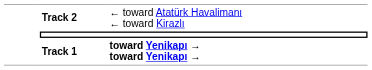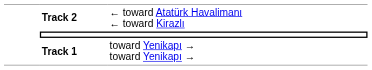Track 1 | column 2: bold -> normal
